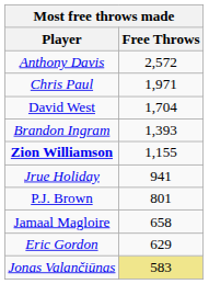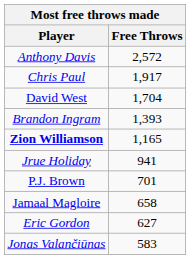Chris Paul | Free Throws: 1,971 -> 1,917
Zion Williamson | Free Throws: 1,155 -> 1,165
P.J. Brown | Free Throws: 801 -> 701
Eric Gordon | Free Throws: 629 -> 627
Jonas Valančiūnas | Free Throws: khaki background -> no background
